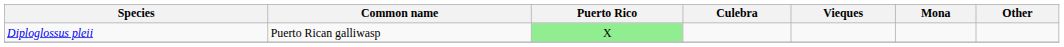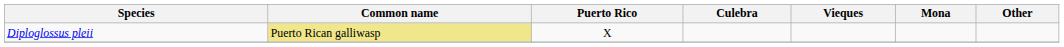Diploglossus pleii | Common name: no background -> khaki background
Diploglossus pleii | Puerto Rico: lightgreen background -> no background
